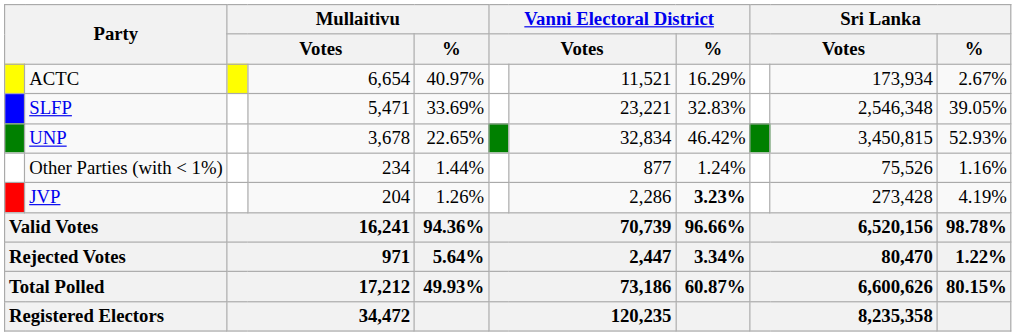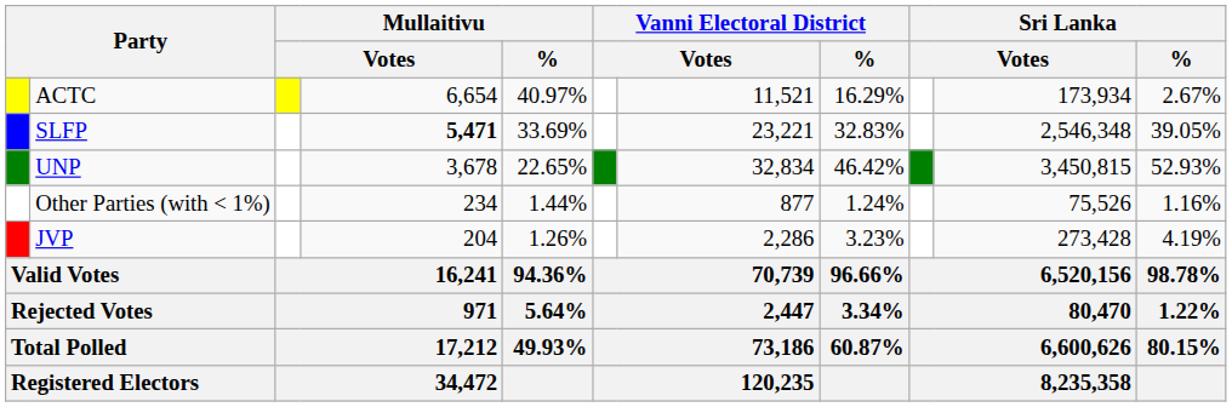SLFP | column 4: normal -> bold
JVP | Vanni Electoral District / %: bold -> normal
